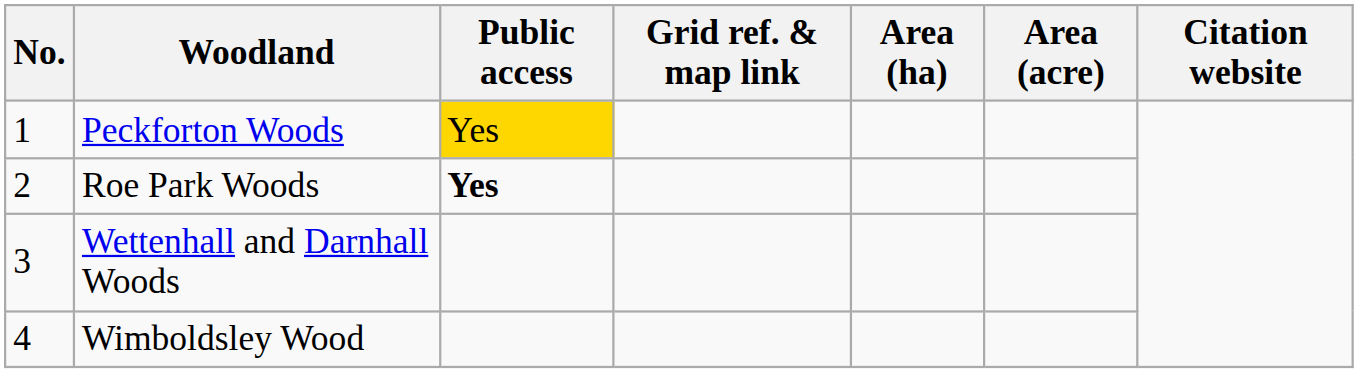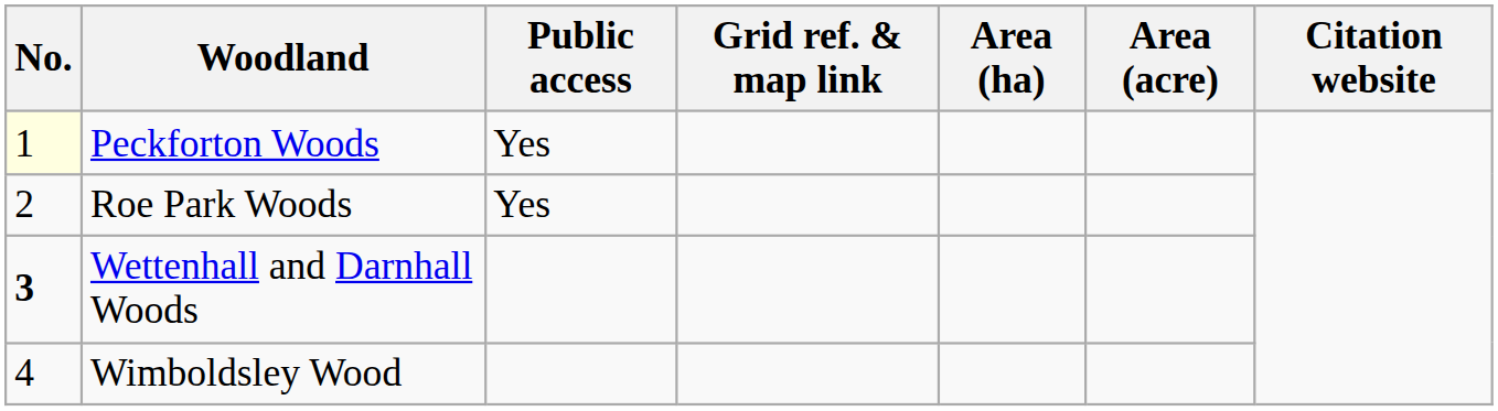Peckforton Woods | No.: no background -> lightyellow background
Peckforton Woods | Public access: gold background -> no background
Roe Park Woods | Public access: bold -> normal
Wettenhall and Darnhall Woods | No.: normal -> bold
